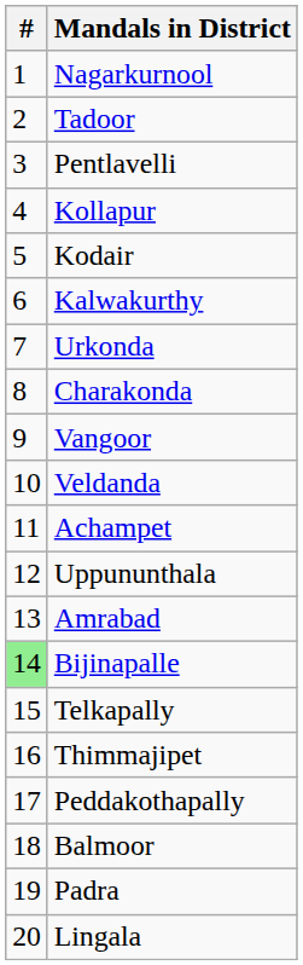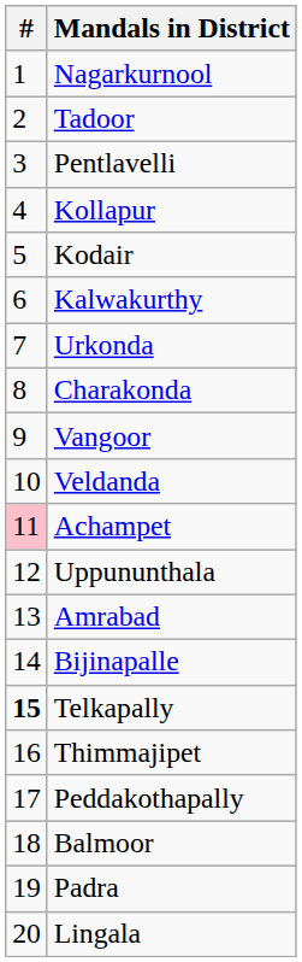Achampet | #: no background -> pink background
Bijinapalle | #: lightgreen background -> no background
Telkapally | #: normal -> bold
